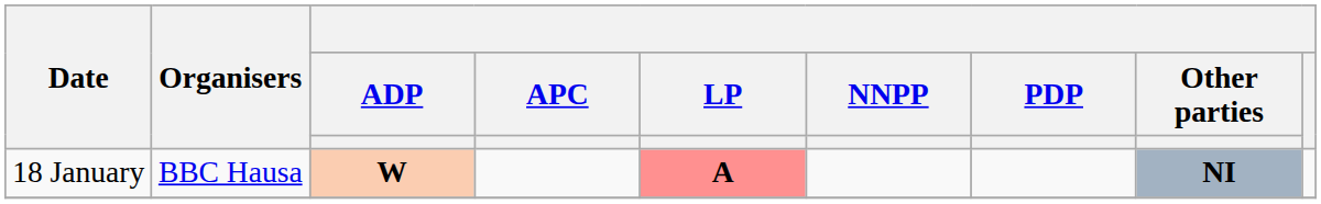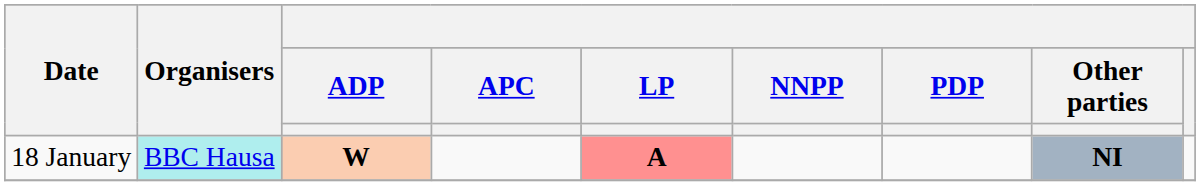18 January | Organisers: no background -> paleturquoise background
